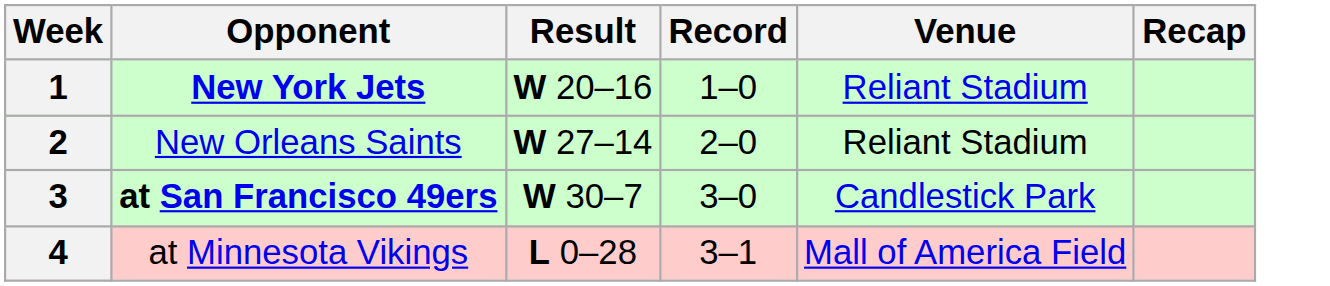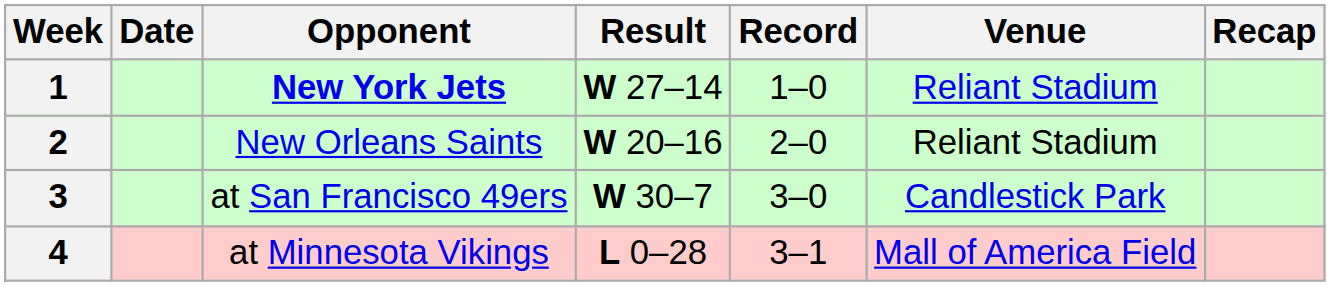+ column: Date
1 | Result: W 20–16 -> W 27–14
2 | Result: W 27–14 -> W 20–16
3 | Opponent: bold -> normal
